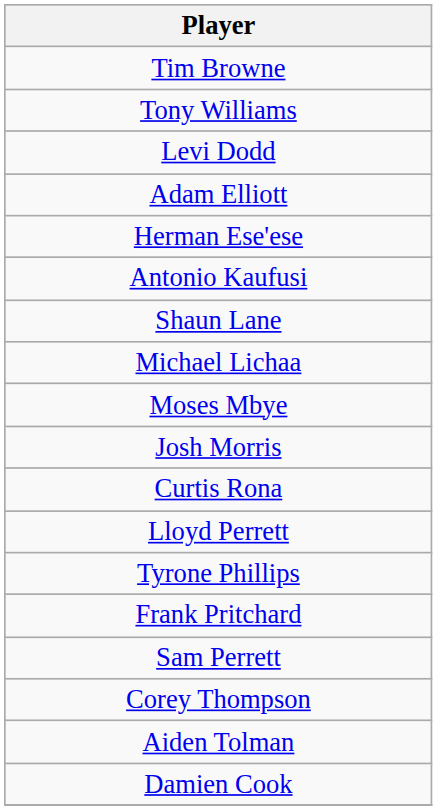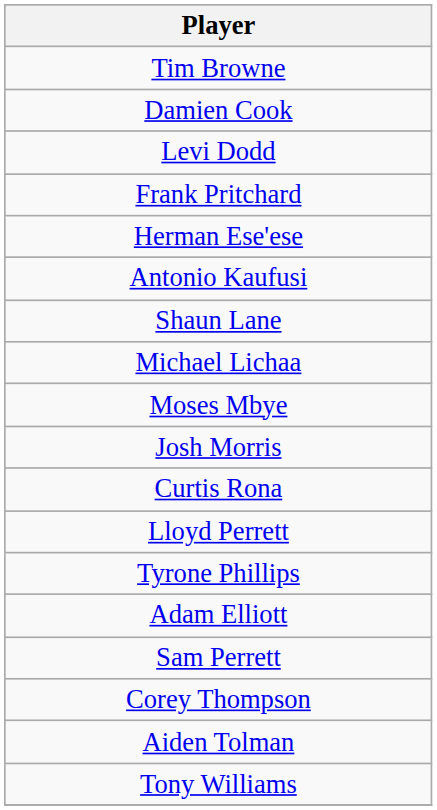row 3 | column 1: Tony Williams -> Damien Cook
row 5 | column 1: Adam Elliott -> Frank Pritchard
row 15 | column 1: Frank Pritchard -> Adam Elliott
row 19 | column 1: Damien Cook -> Tony Williams
